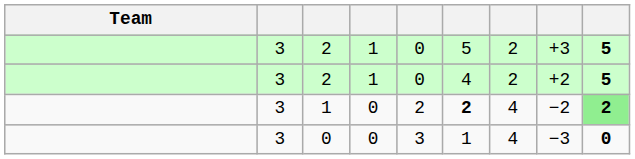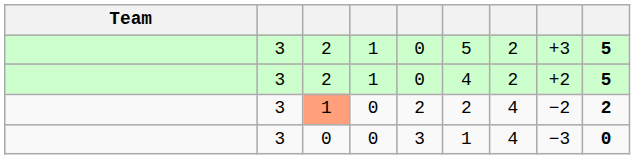row 4 | column 3: no background -> lightsalmon background
row 4 | column 6: bold -> normal
row 4 | column 9: lightgreen background -> no background
